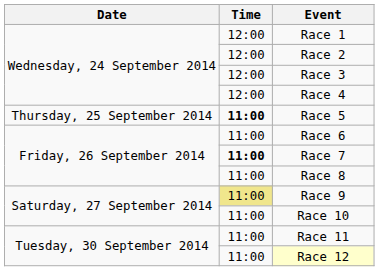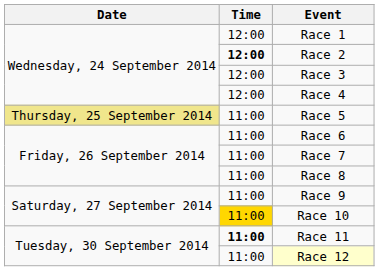Race 2 | Time: normal -> bold
Race 5 | Date: no background -> khaki background
Race 5 | Time: bold -> normal
Race 7 | Time: bold -> normal
Race 9 | Time: khaki background -> no background
Race 10 | Time: no background -> gold background
Race 11 | Time: normal -> bold
